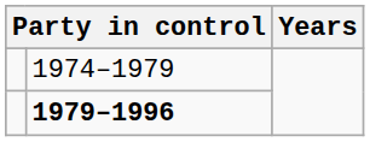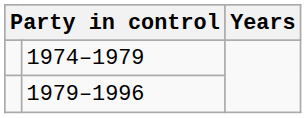1979–1996 | column 2: bold -> normal
